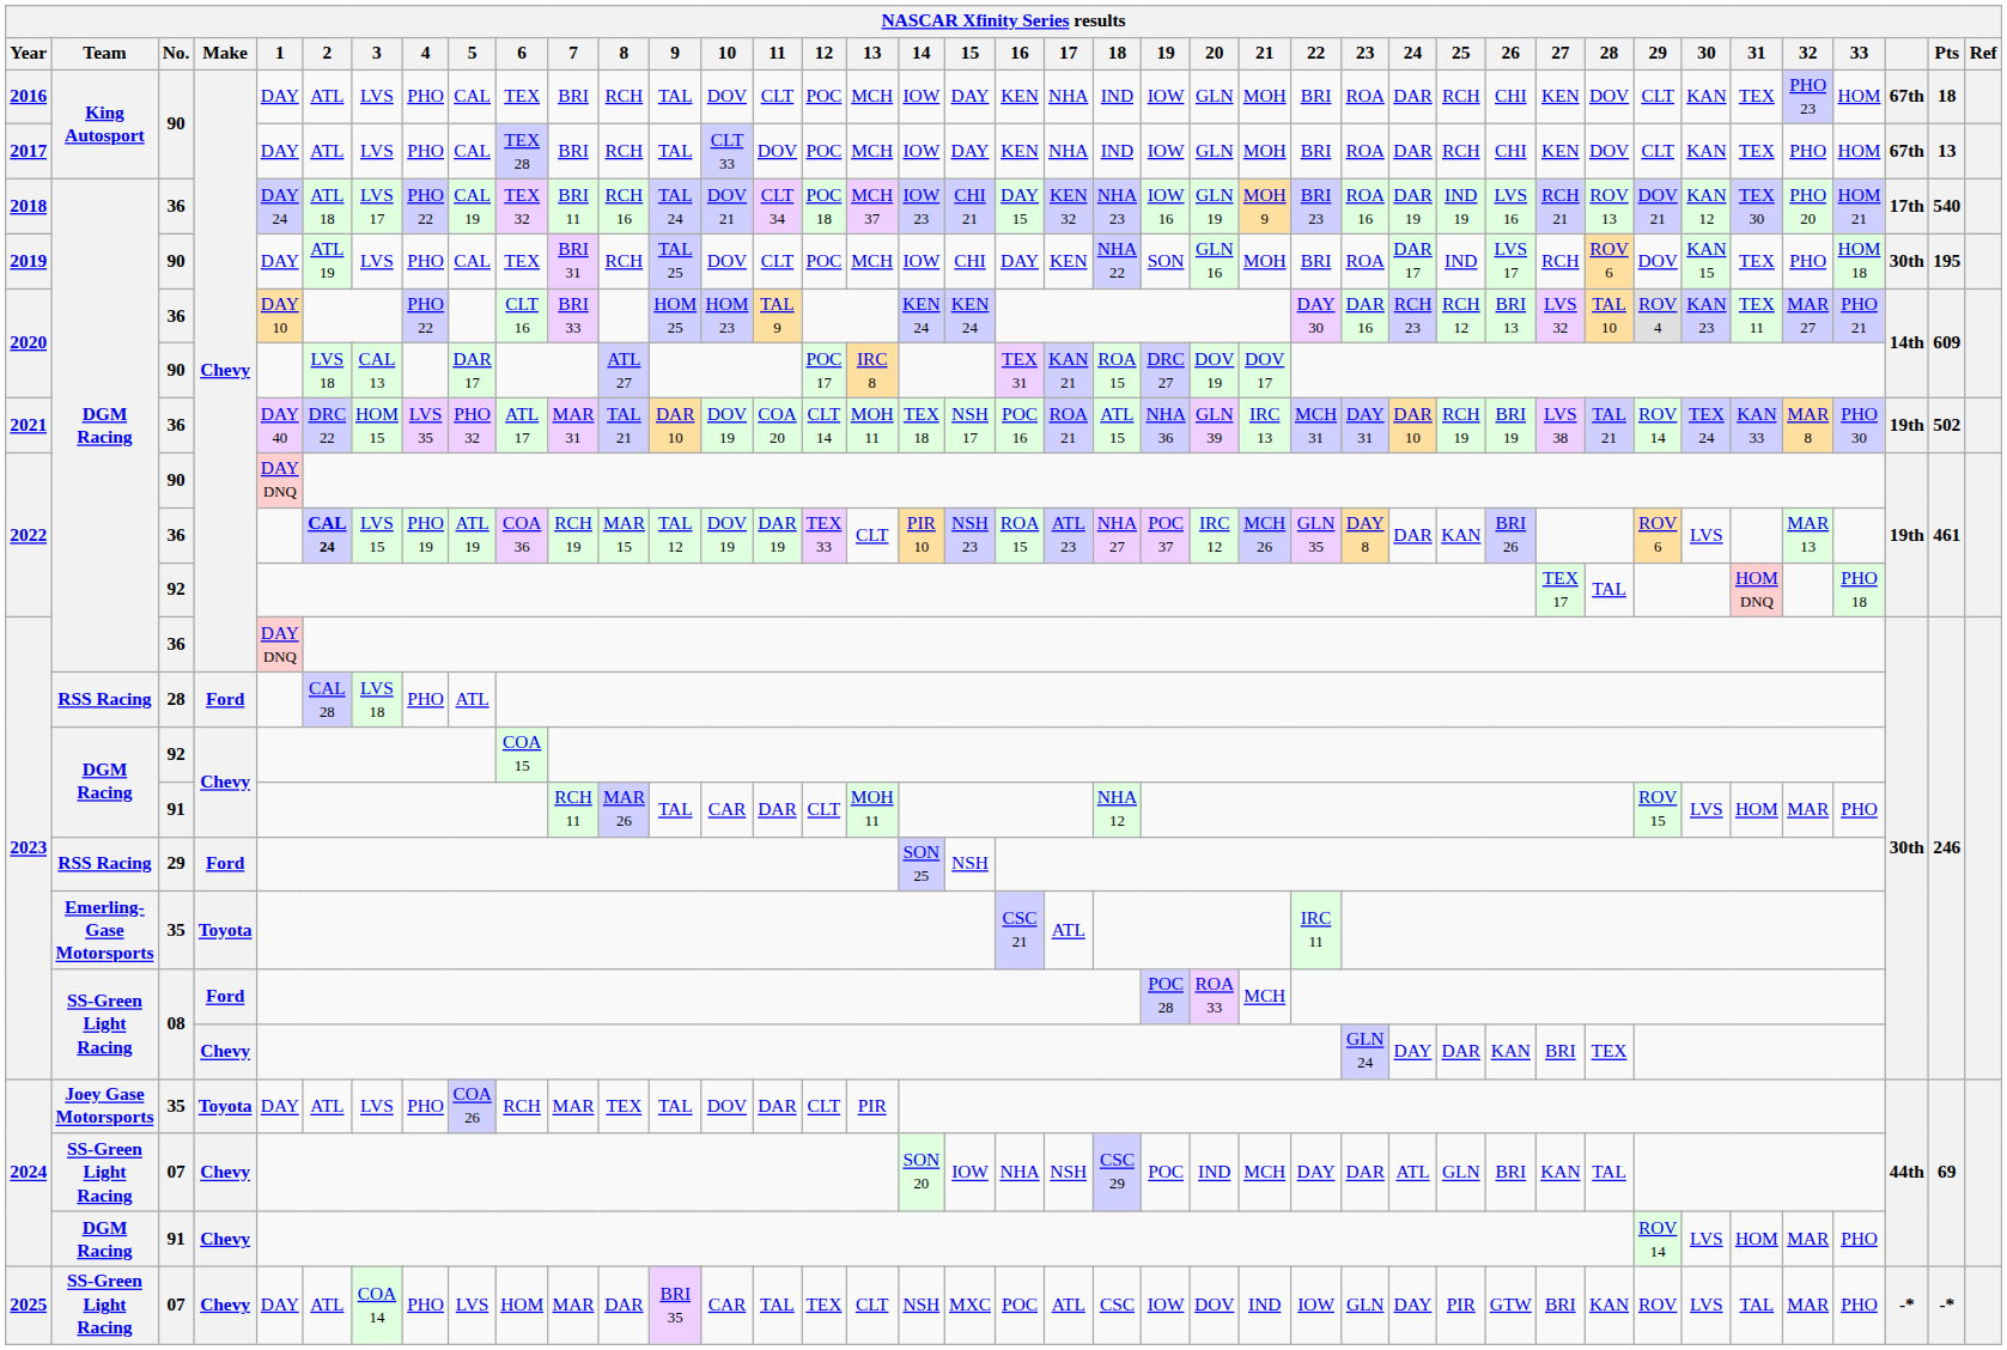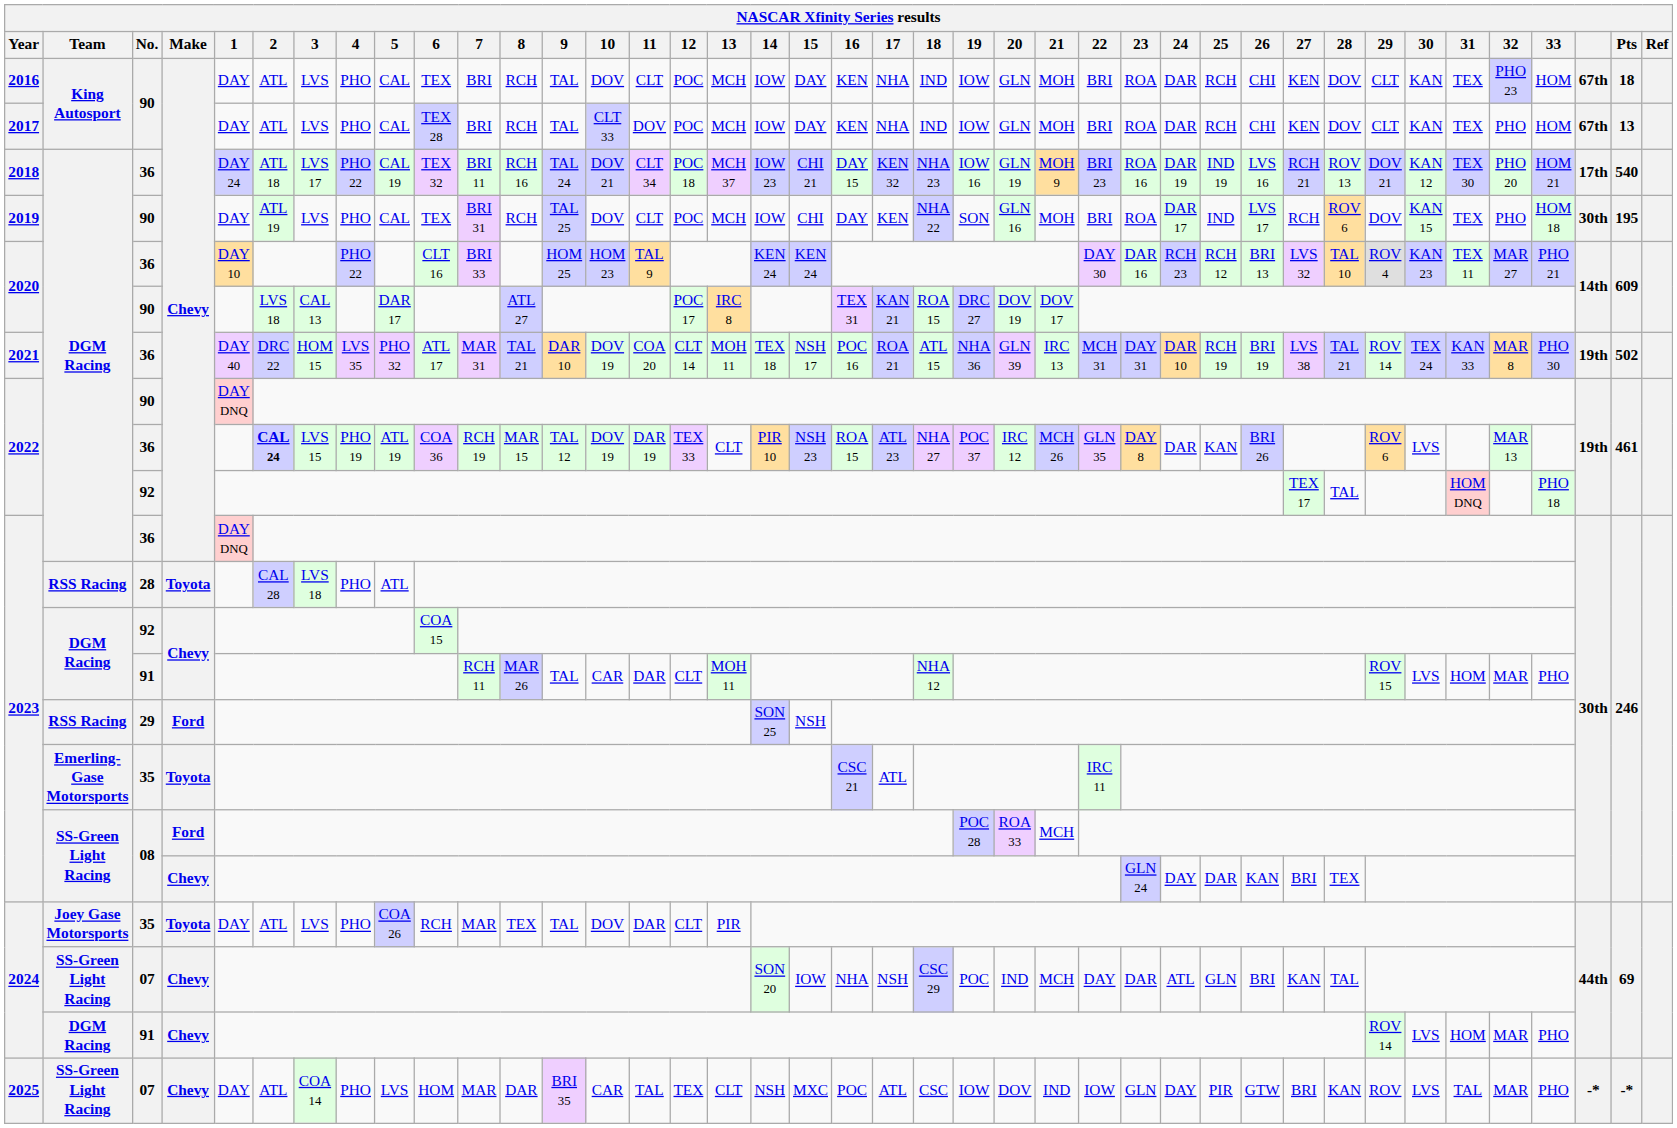2023 / 28 | Make: Ford -> Toyota
